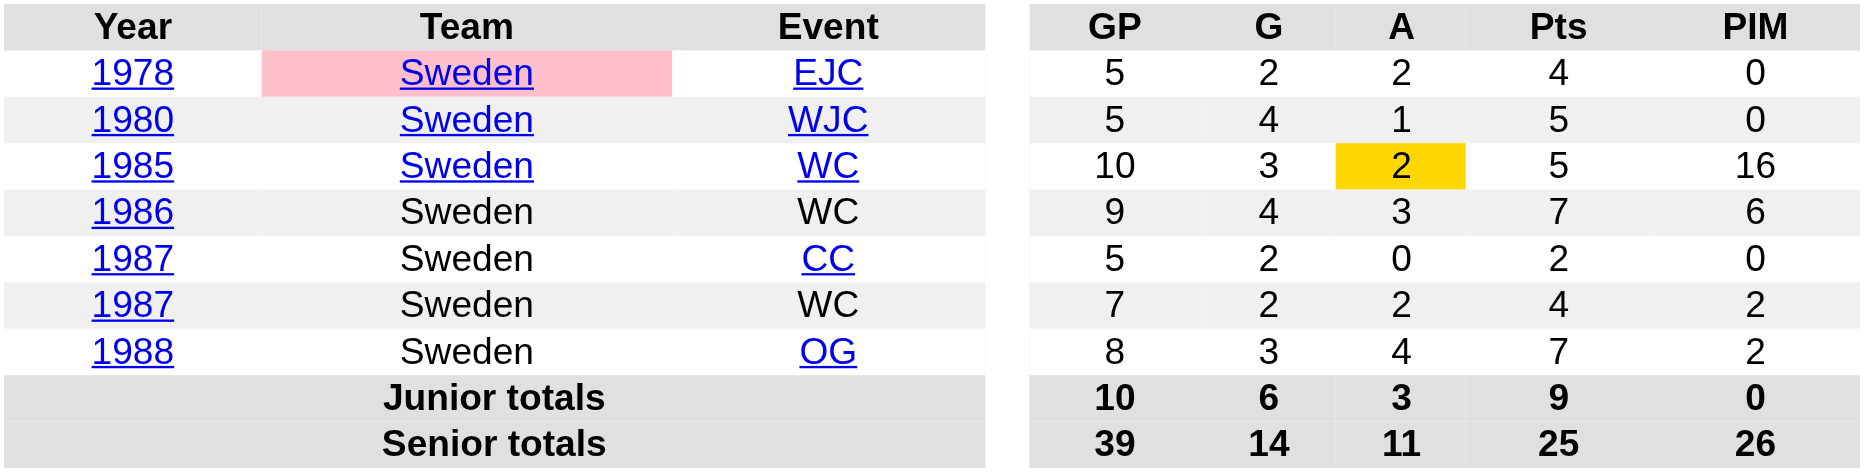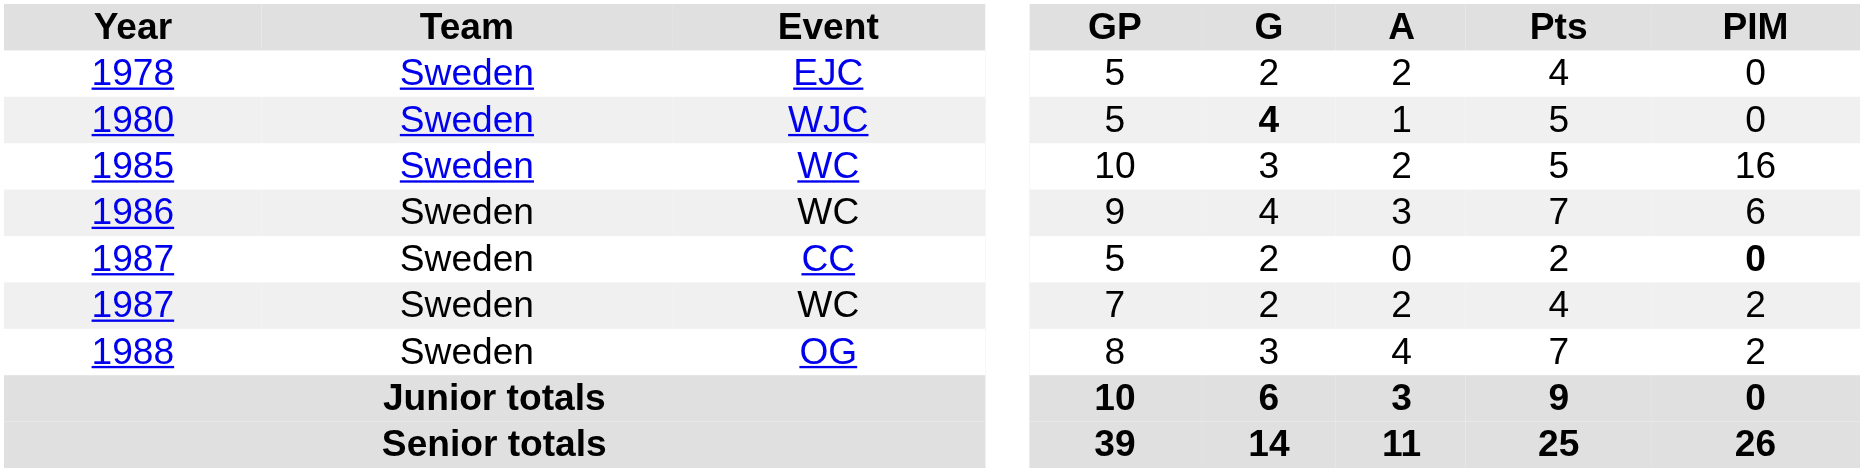1978 | Team: pink background -> no background
1980 | G: normal -> bold
1985 | A: gold background -> no background
1987 / CC | PIM: normal -> bold
